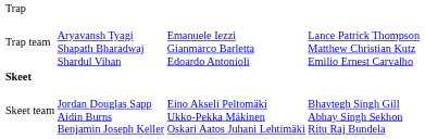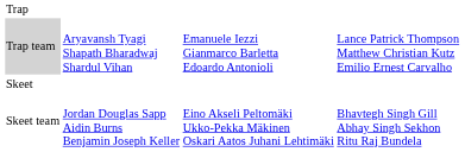Trap team | column 1: no background -> lightgrey background
Skeet | column 1: bold -> normal
